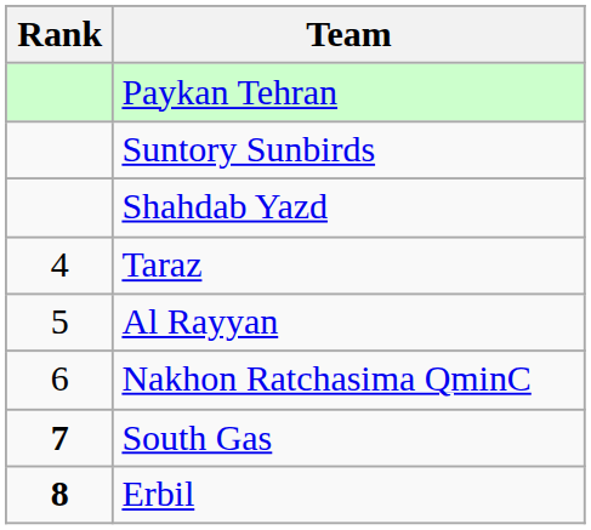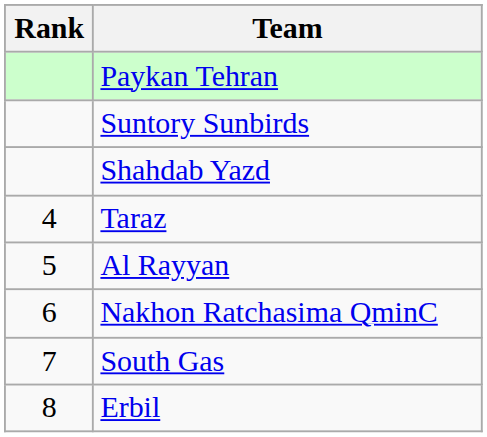South Gas | Rank: bold -> normal
Erbil | Rank: bold -> normal
